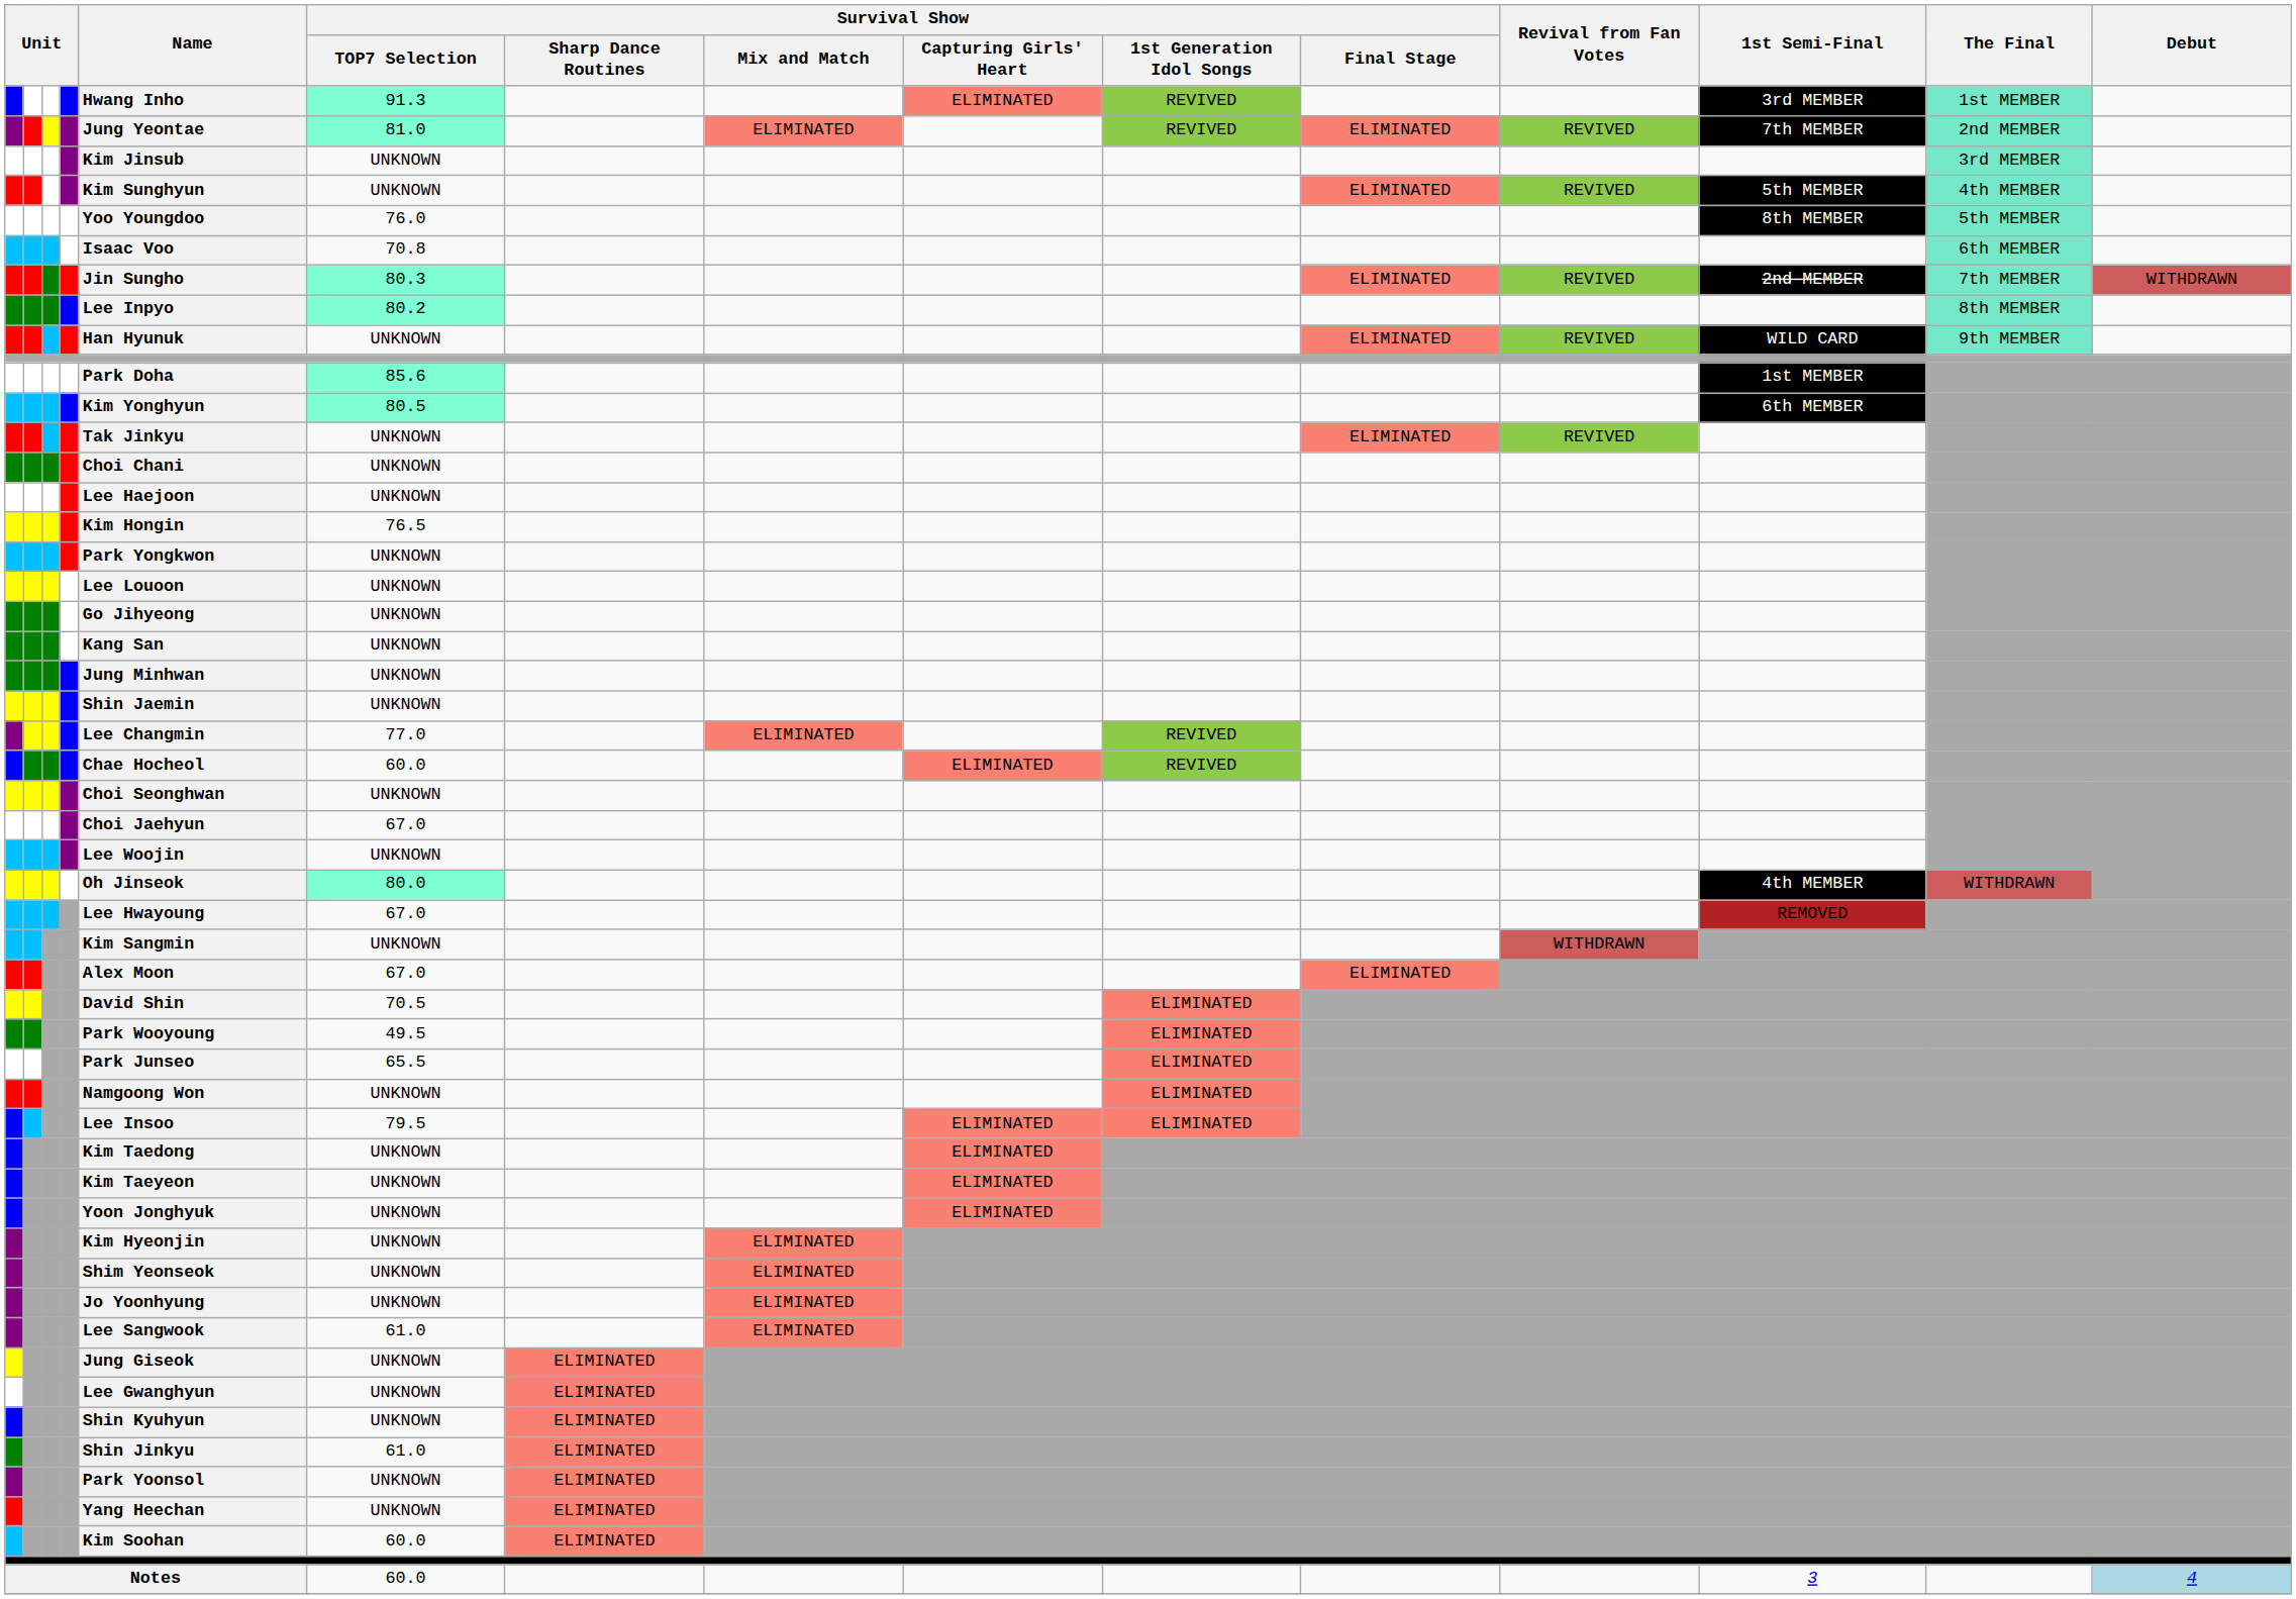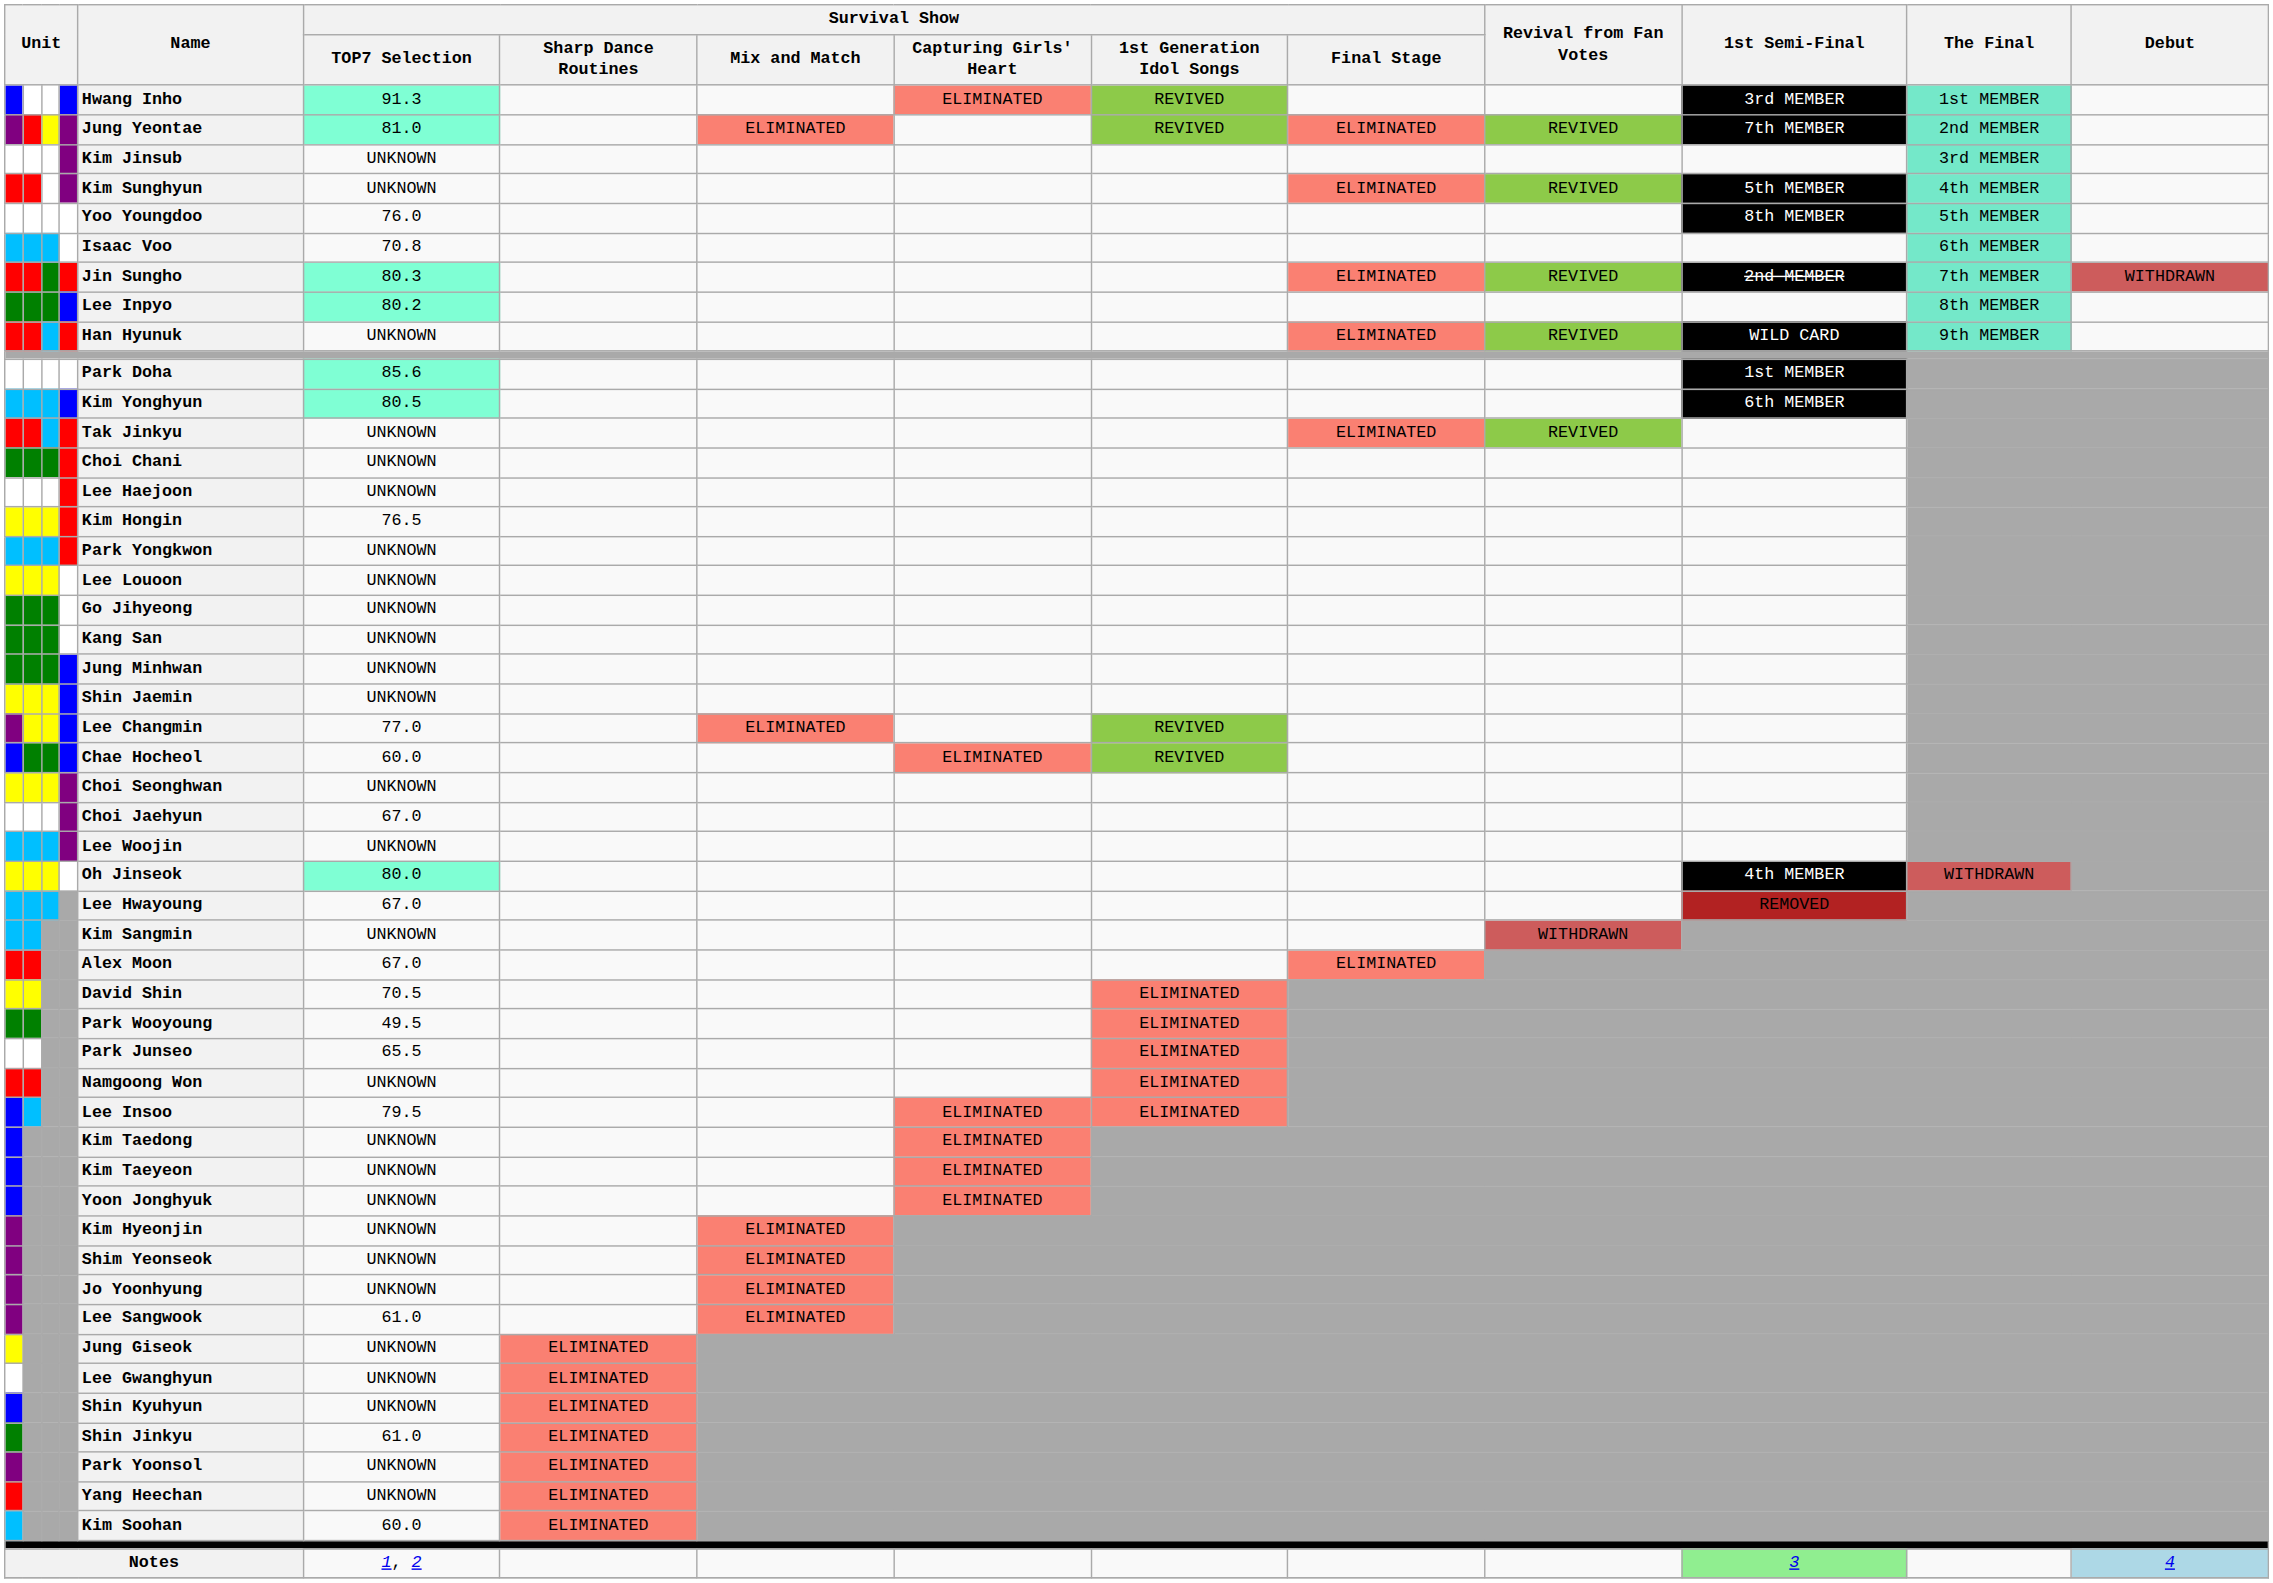Notes | Survival Show / TOP7 Selection: 60.0 -> 1, 2
Notes | 1st Semi-Final: no background -> lightgreen background
